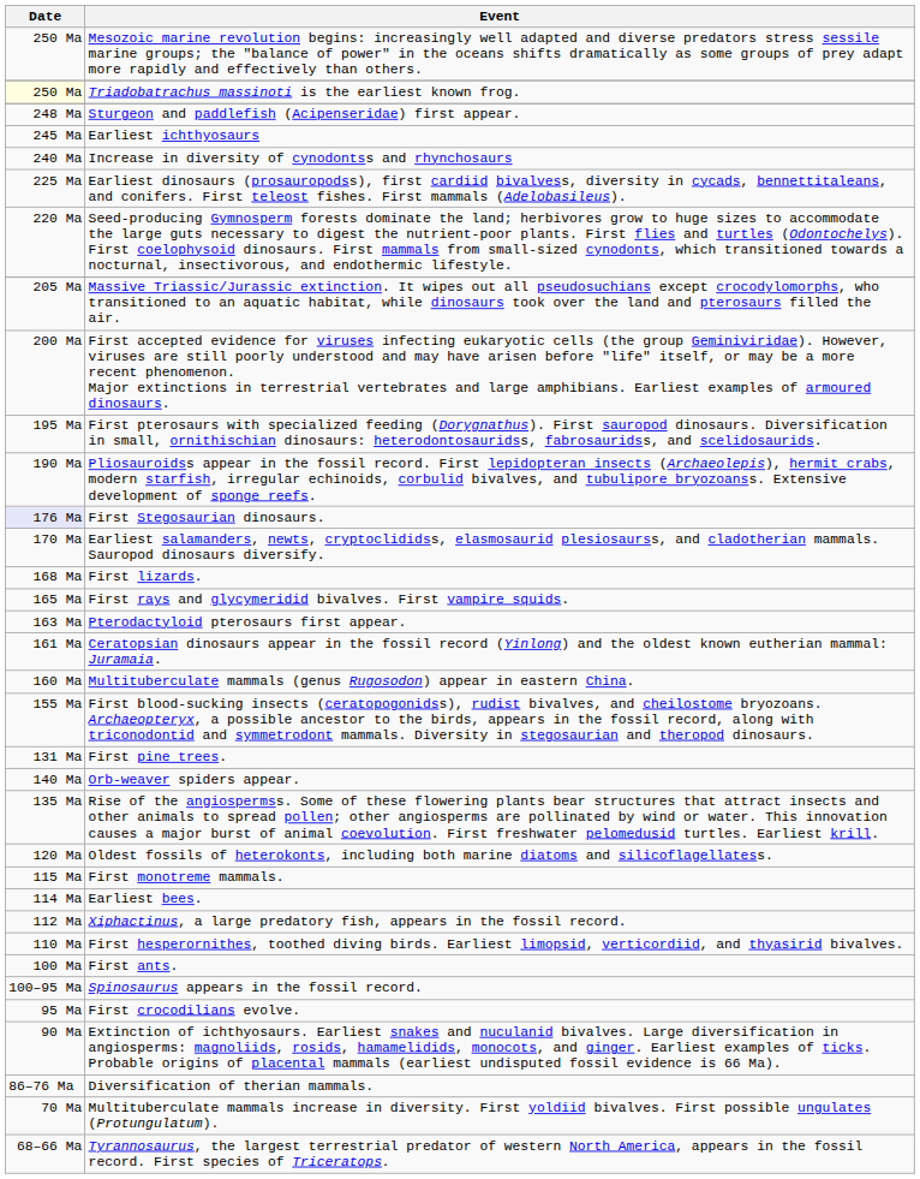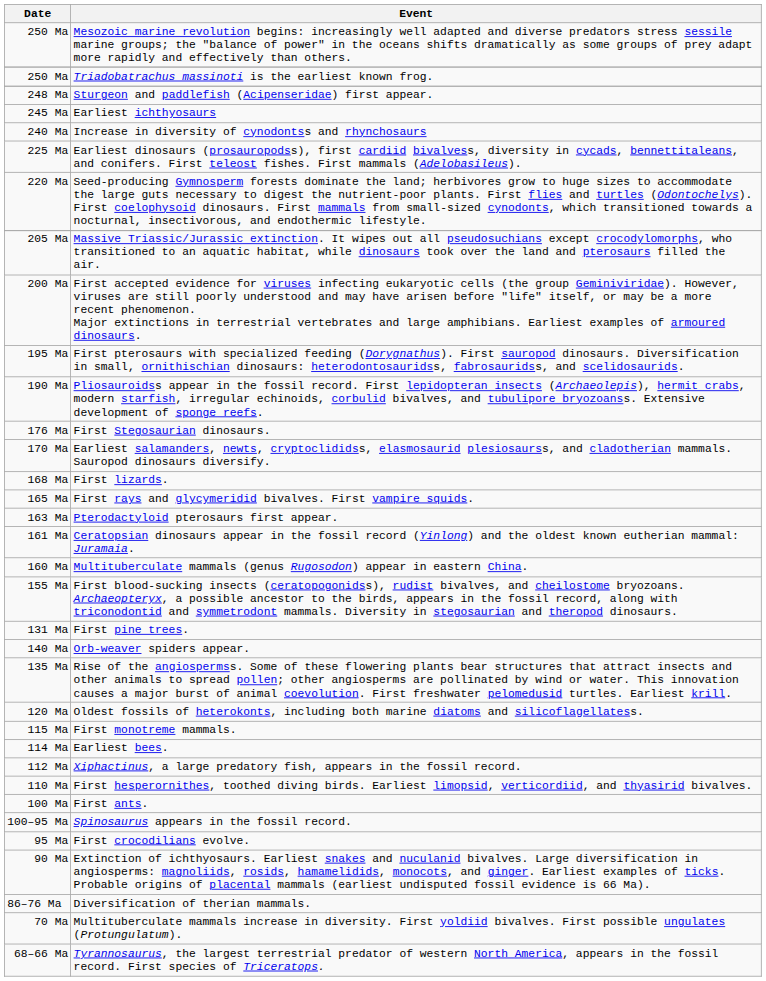Triadobatrachus massinoti is the earliest known frog. | Date: lightyellow background -> no background
First Stegosaurian dinosaurs. | Date: lavender background -> no background
